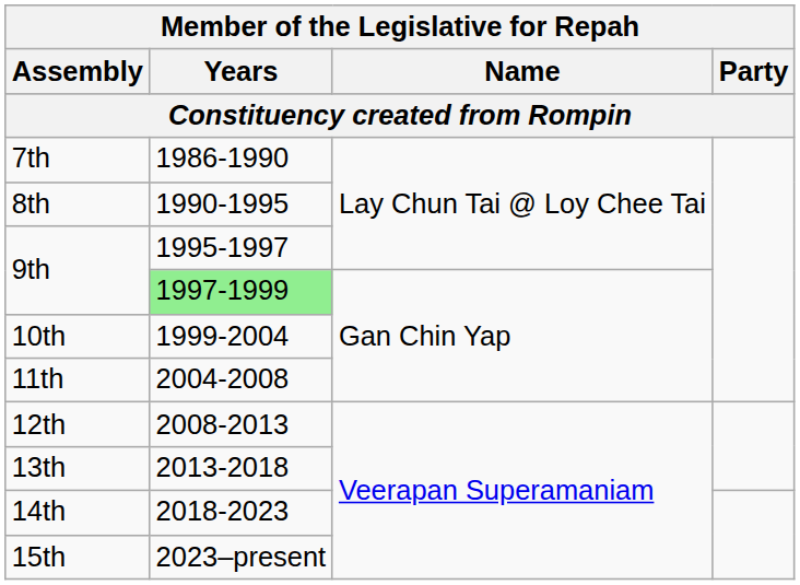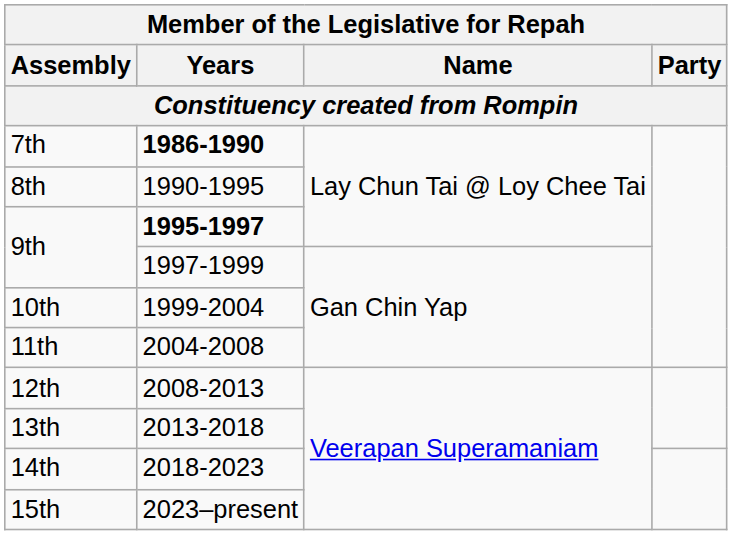7th | Years: normal -> bold
9th / 1995-1997 | Years: normal -> bold
9th / 1997-1999 | Years: lightgreen background -> no background
